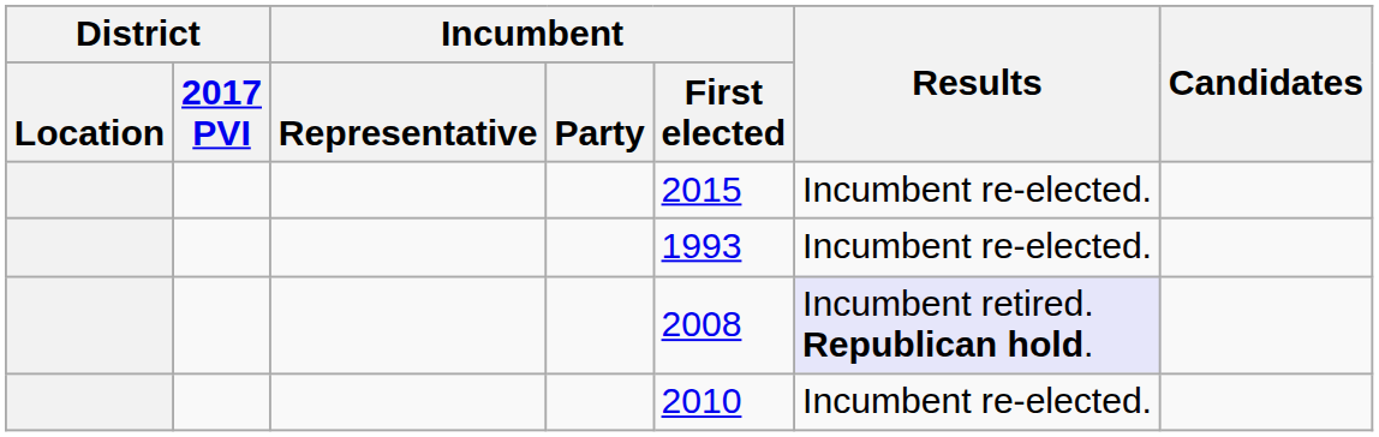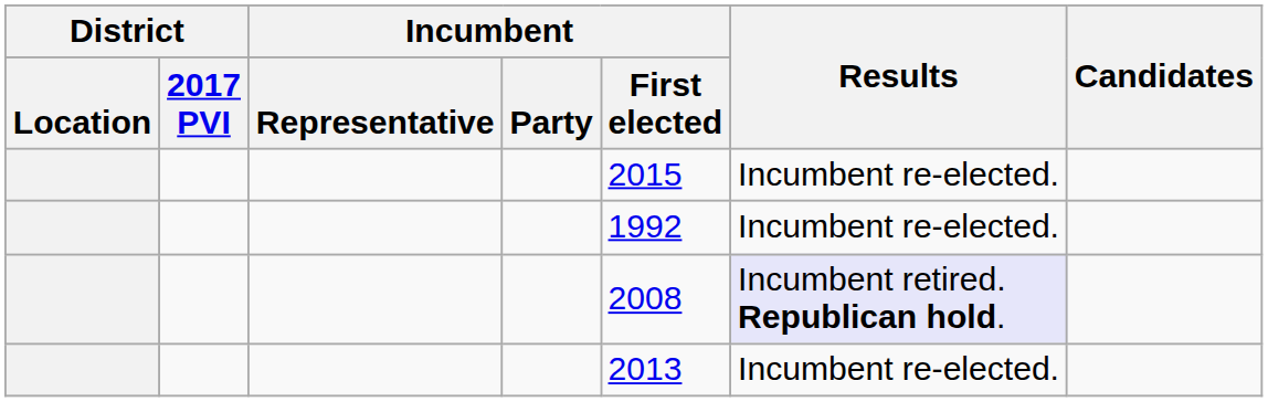row 4 | Incumbent / First elected: 1993 -> 1992
row 6 | Incumbent / First elected: 2010 -> 2013
